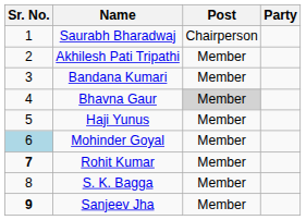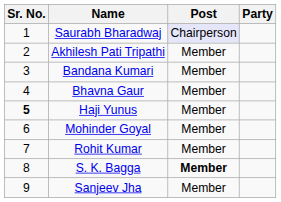Saurabh Bharadwaj | Post: no background -> lavender background
Bhavna Gaur | Post: lightgrey background -> no background
Haji Yunus | Sr. No.: normal -> bold
Mohinder Goyal | Sr. No.: lightblue background -> no background
Rohit Kumar | Sr. No.: bold -> normal
S. K. Bagga | Post: normal -> bold
Sanjeev Jha | Sr. No.: bold -> normal
